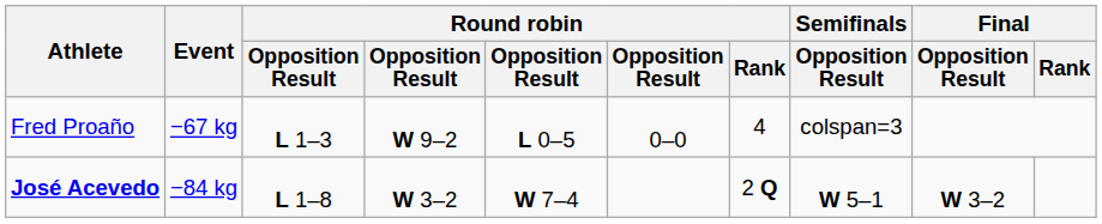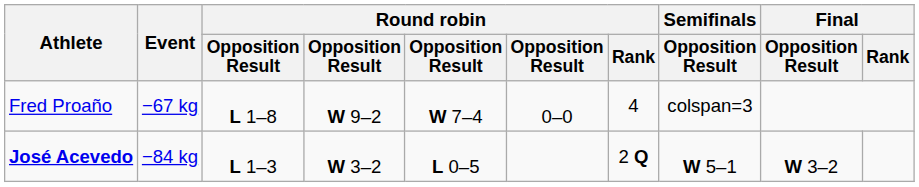Fred Proaño | column 3: L 1–3 -> L 1–8
Fred Proaño | column 5: L 0–5 -> W 7–4
José Acevedo | column 3: L 1–8 -> L 1–3
José Acevedo | column 5: W 7–4 -> L 0–5
